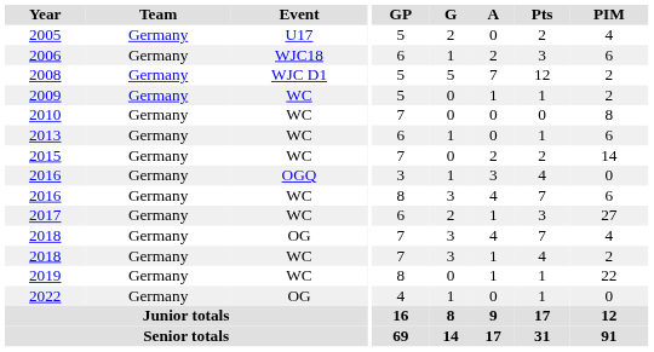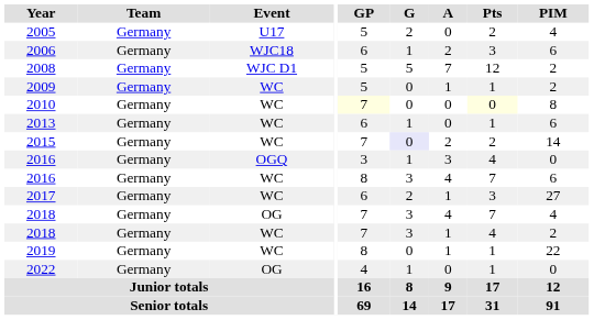2010 | GP: no background -> lightyellow background
2010 | Pts: no background -> lightyellow background
2015 | G: no background -> lavender background
